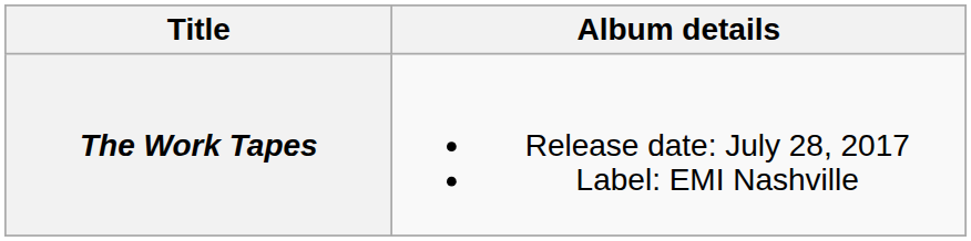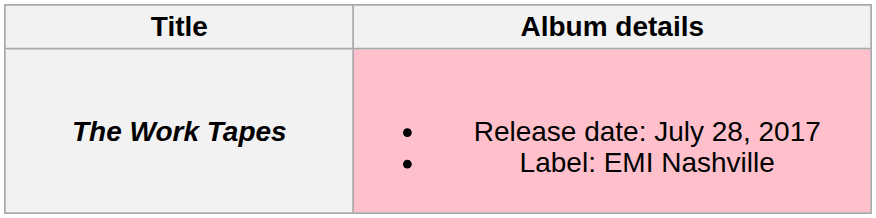The Work Tapes | Album details: no background -> pink background
